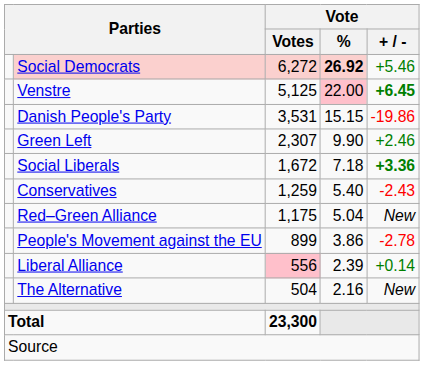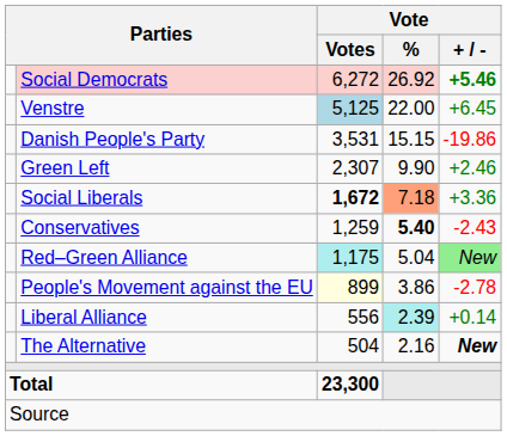Social Democrats | Vote / %: bold -> normal
Social Democrats | Vote / + / -: normal -> bold
Venstre | Vote / Votes: no background -> lightblue background
Venstre | Vote / %: pink background -> no background
Venstre | Vote / + / -: bold -> normal
Social Liberals | Vote / Votes: normal -> bold
Social Liberals | Vote / %: no background -> lightsalmon background
Social Liberals | Vote / + / -: bold -> normal
Conservatives | Vote / %: normal -> bold
Red–Green Alliance | Vote / Votes: no background -> paleturquoise background
Red–Green Alliance | Vote / + / -: no background -> lightgreen background
People's Movement against the EU | Vote / Votes: no background -> lightyellow background
Liberal Alliance | Vote / Votes: pink background -> no background
Liberal Alliance | Vote / %: no background -> paleturquoise background
The Alternative | Vote / + / -: normal -> bold
